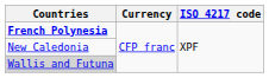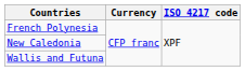French Polynesia | Countries: bold -> normal
Wallis and Futuna | Countries: lightgrey background -> no background
